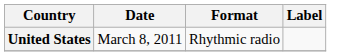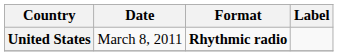United States | Format: normal -> bold
